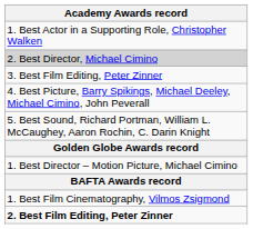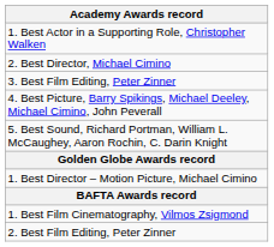2. Best Director, Michael Cimino | column 1: lightgrey background -> no background
2. Best Film Editing, Peter Zinner | column 1: bold -> normal
